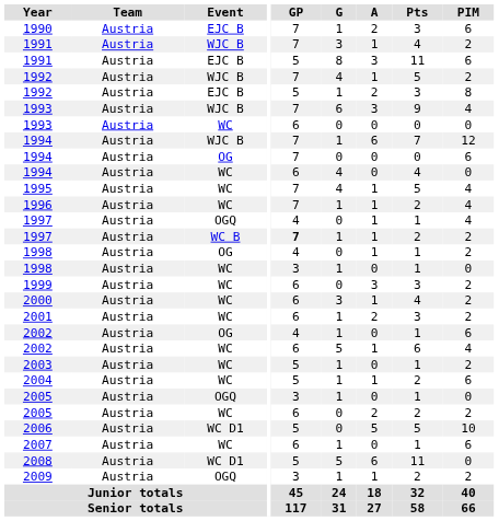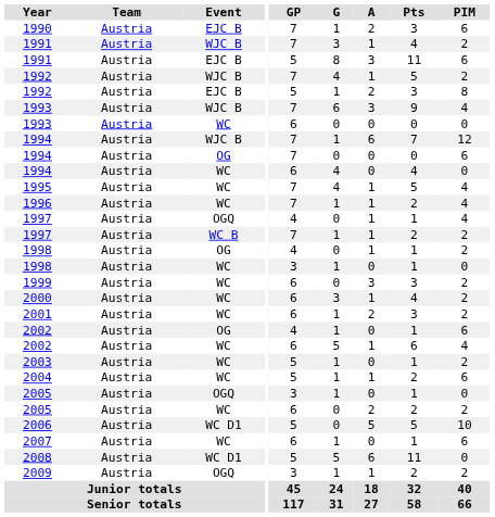1997 / WC B | GP: bold -> normal
